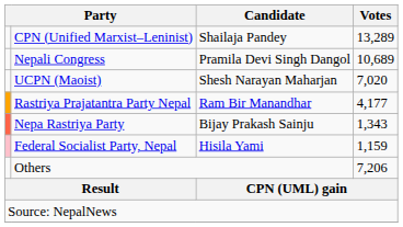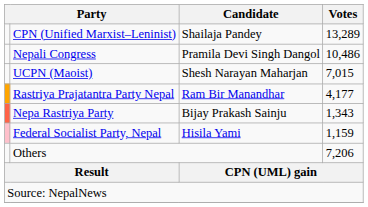Nepali Congress | Votes: 10,689 -> 10,486
UCPN (Maoist) | Votes: 7,020 -> 7,015
